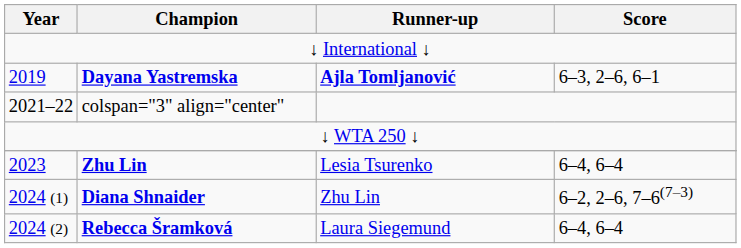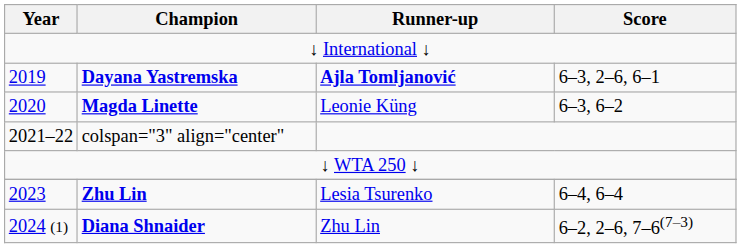+ row: 2020 | Magda Linette | Leonie Küng | 6–3, 6–2
- row: 2024 (2) | Rebecca Šramková | Laura Siegemund | 6–4, 6–4
